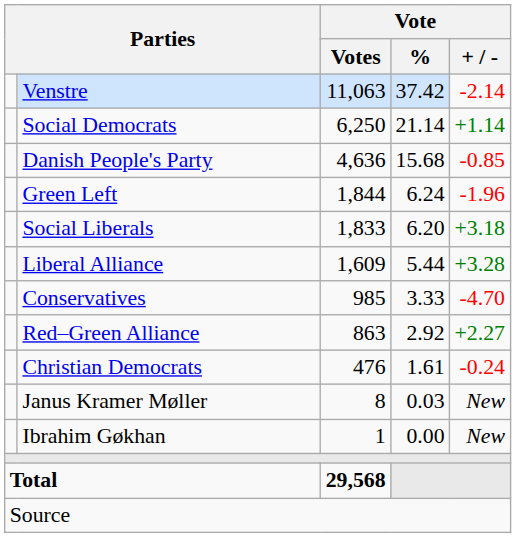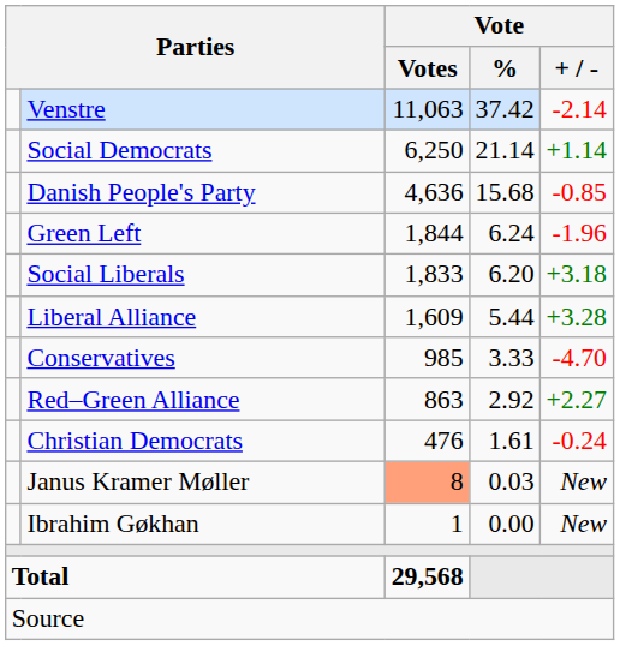Janus Kramer Møller | Vote / Votes: no background -> lightsalmon background
